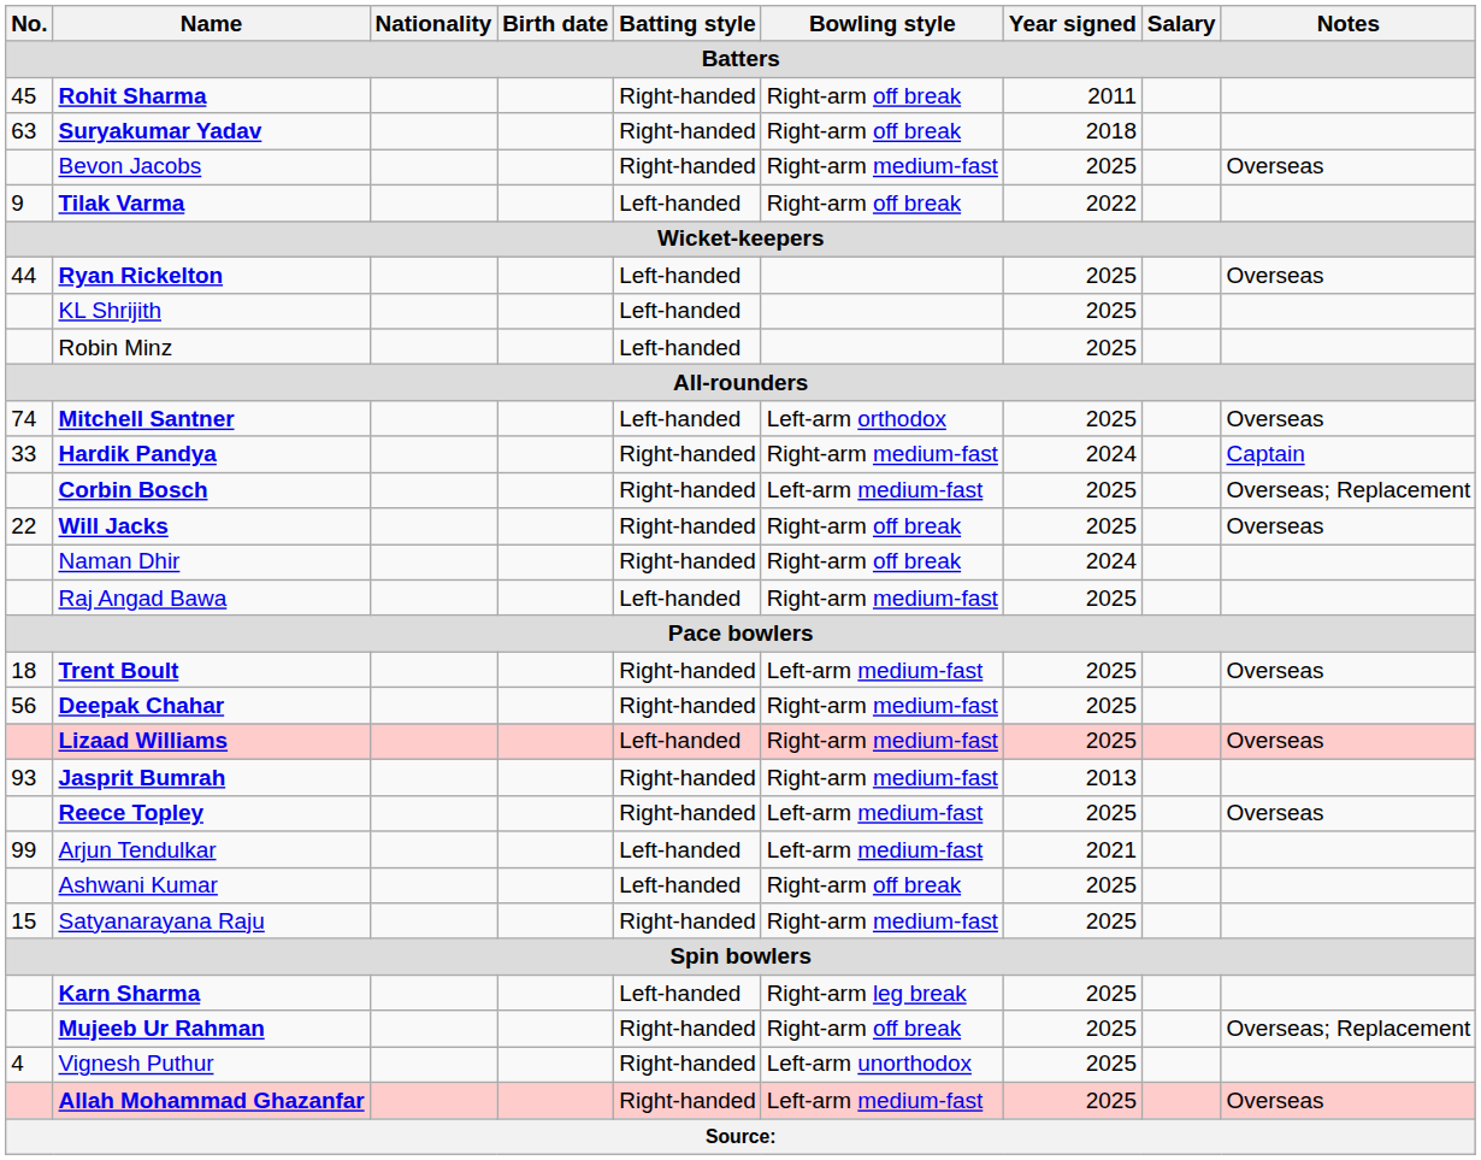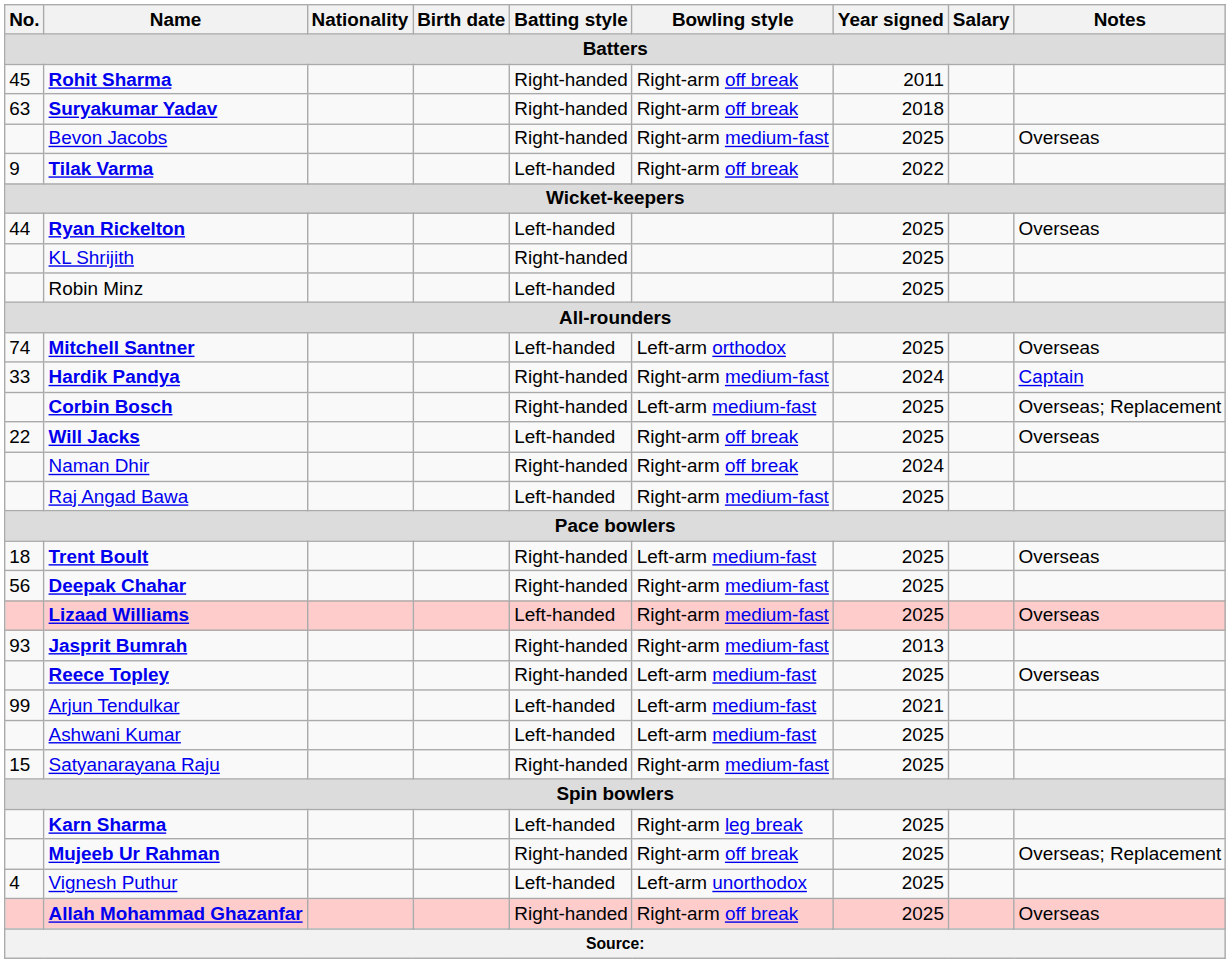KL Shrijith | Batting style: Left-handed -> Right-handed
Will Jacks | Batting style: Right-handed -> Left-handed
Ashwani Kumar | Bowling style: Right-arm off break -> Left-arm medium-fast
Vignesh Puthur | Batting style: Right-handed -> Left-handed
Allah Mohammad Ghazanfar | Bowling style: Left-arm medium-fast -> Right-arm off break
